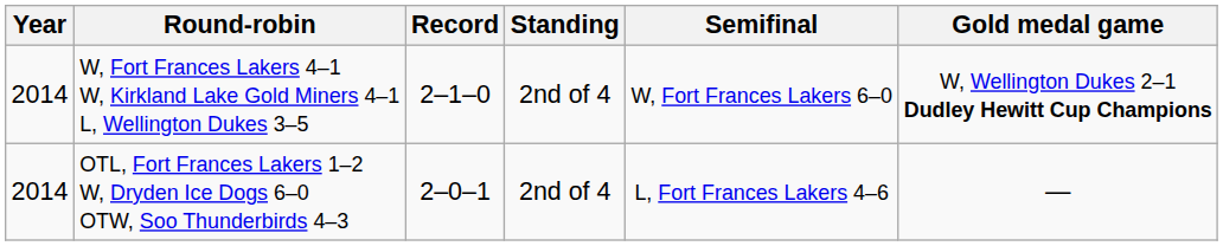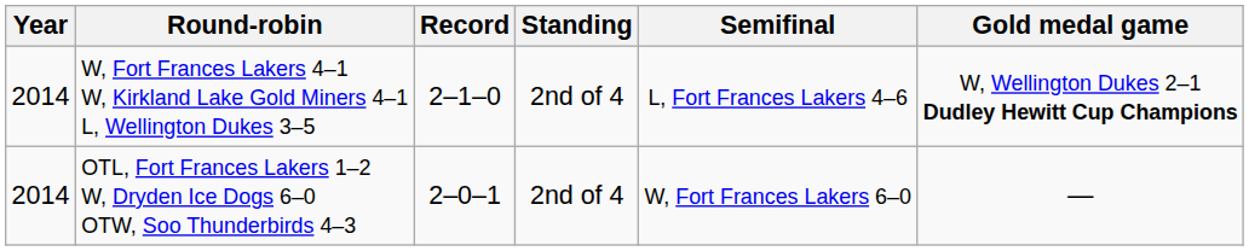row 2 | Semifinal: W, Fort Frances Lakers 6–0 -> L, Fort Frances Lakers 4–6
row 3 | Semifinal: L, Fort Frances Lakers 4–6 -> W, Fort Frances Lakers 6–0
